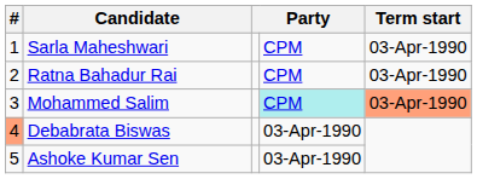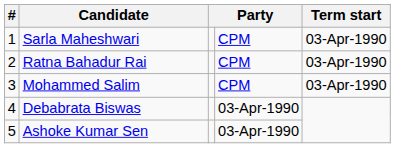Mohammed Salim | column 4: paleturquoise background -> no background
Mohammed Salim | Term start: lightsalmon background -> no background
Debabrata Biswas | #: lightsalmon background -> no background
